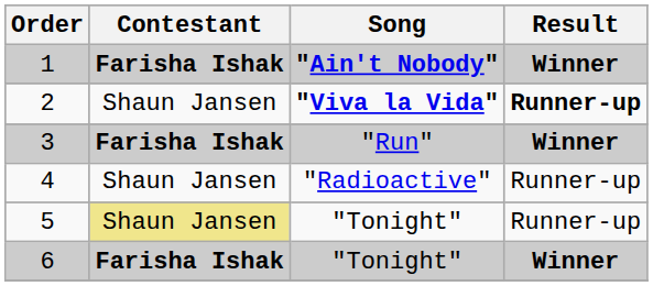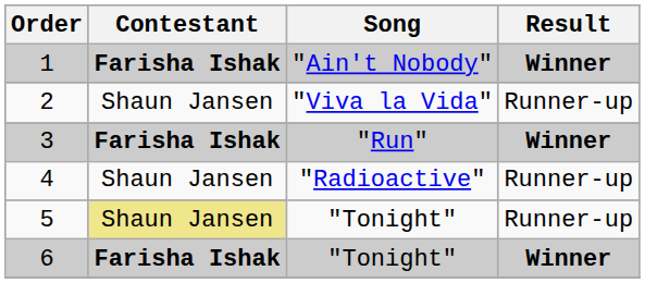1 | Song: bold -> normal
2 | Song: bold -> normal
2 | Result: bold -> normal
